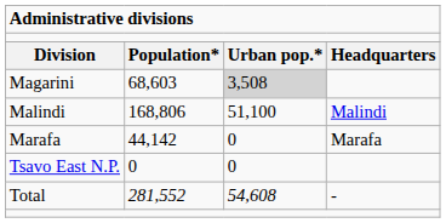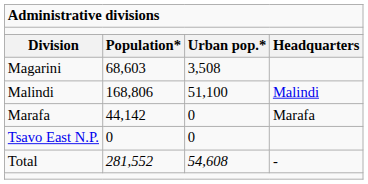Magarini | column 3: lightgrey background -> no background
